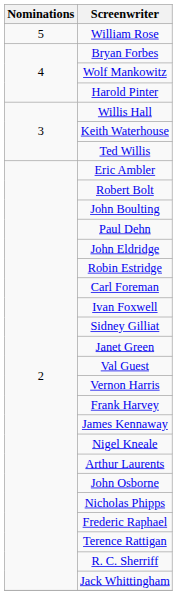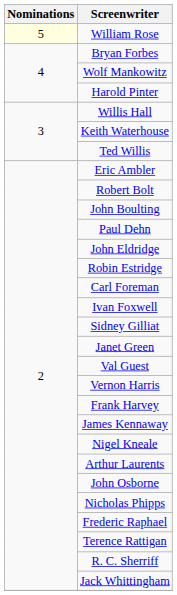William Rose | Nominations: no background -> lightyellow background
